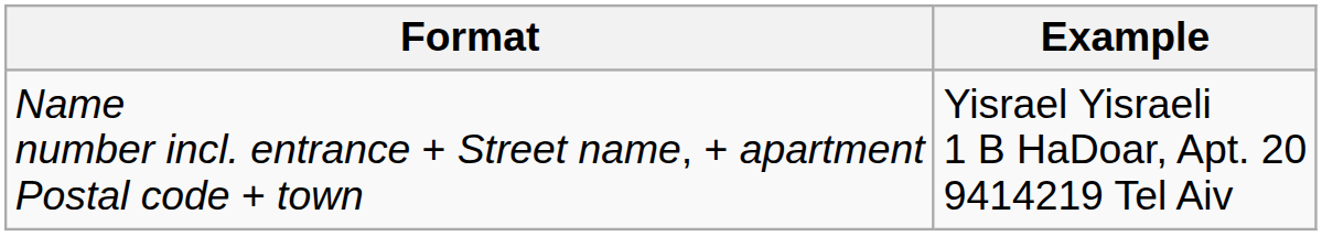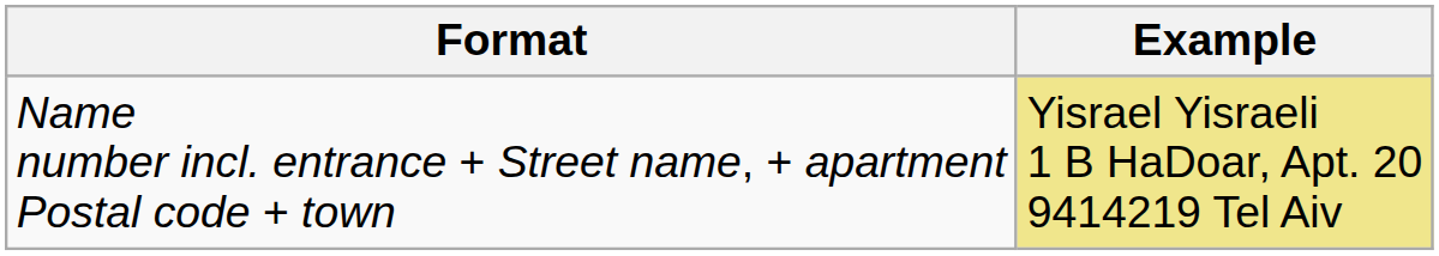row 2 | Example: no background -> khaki background
